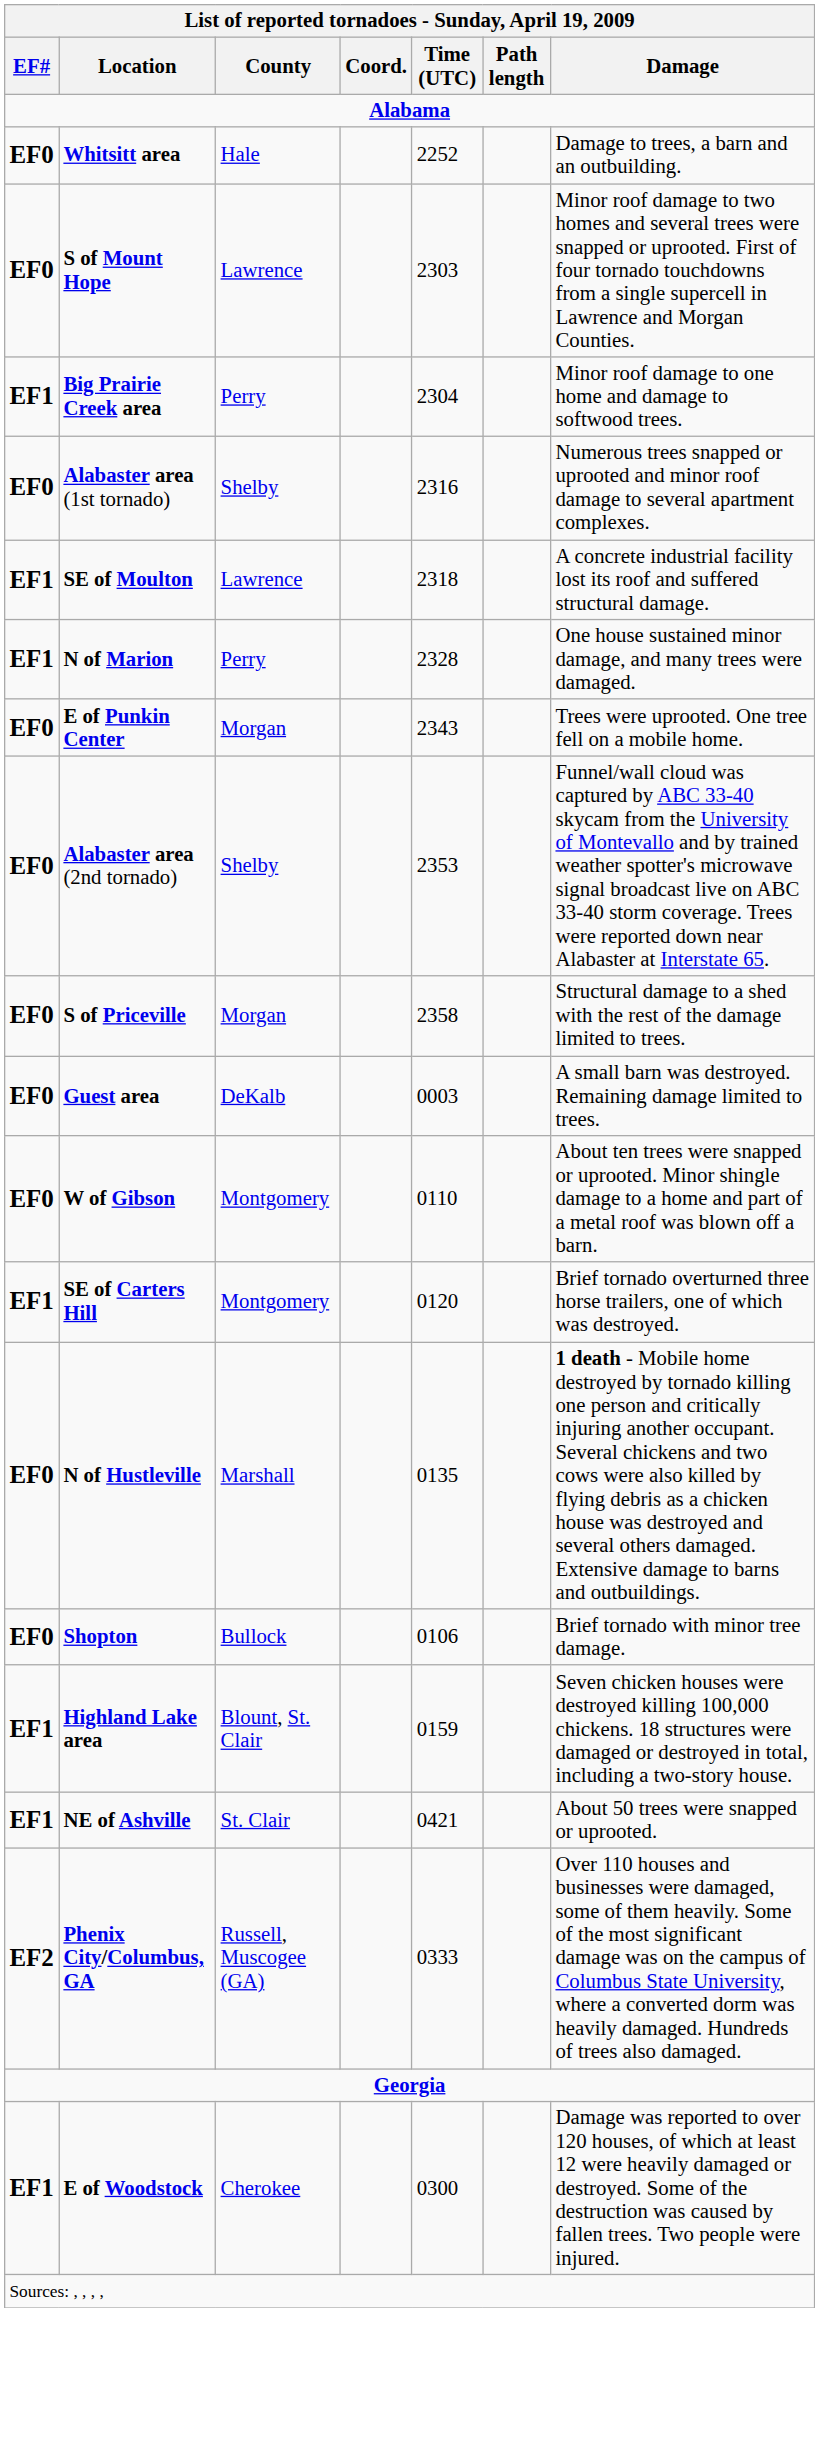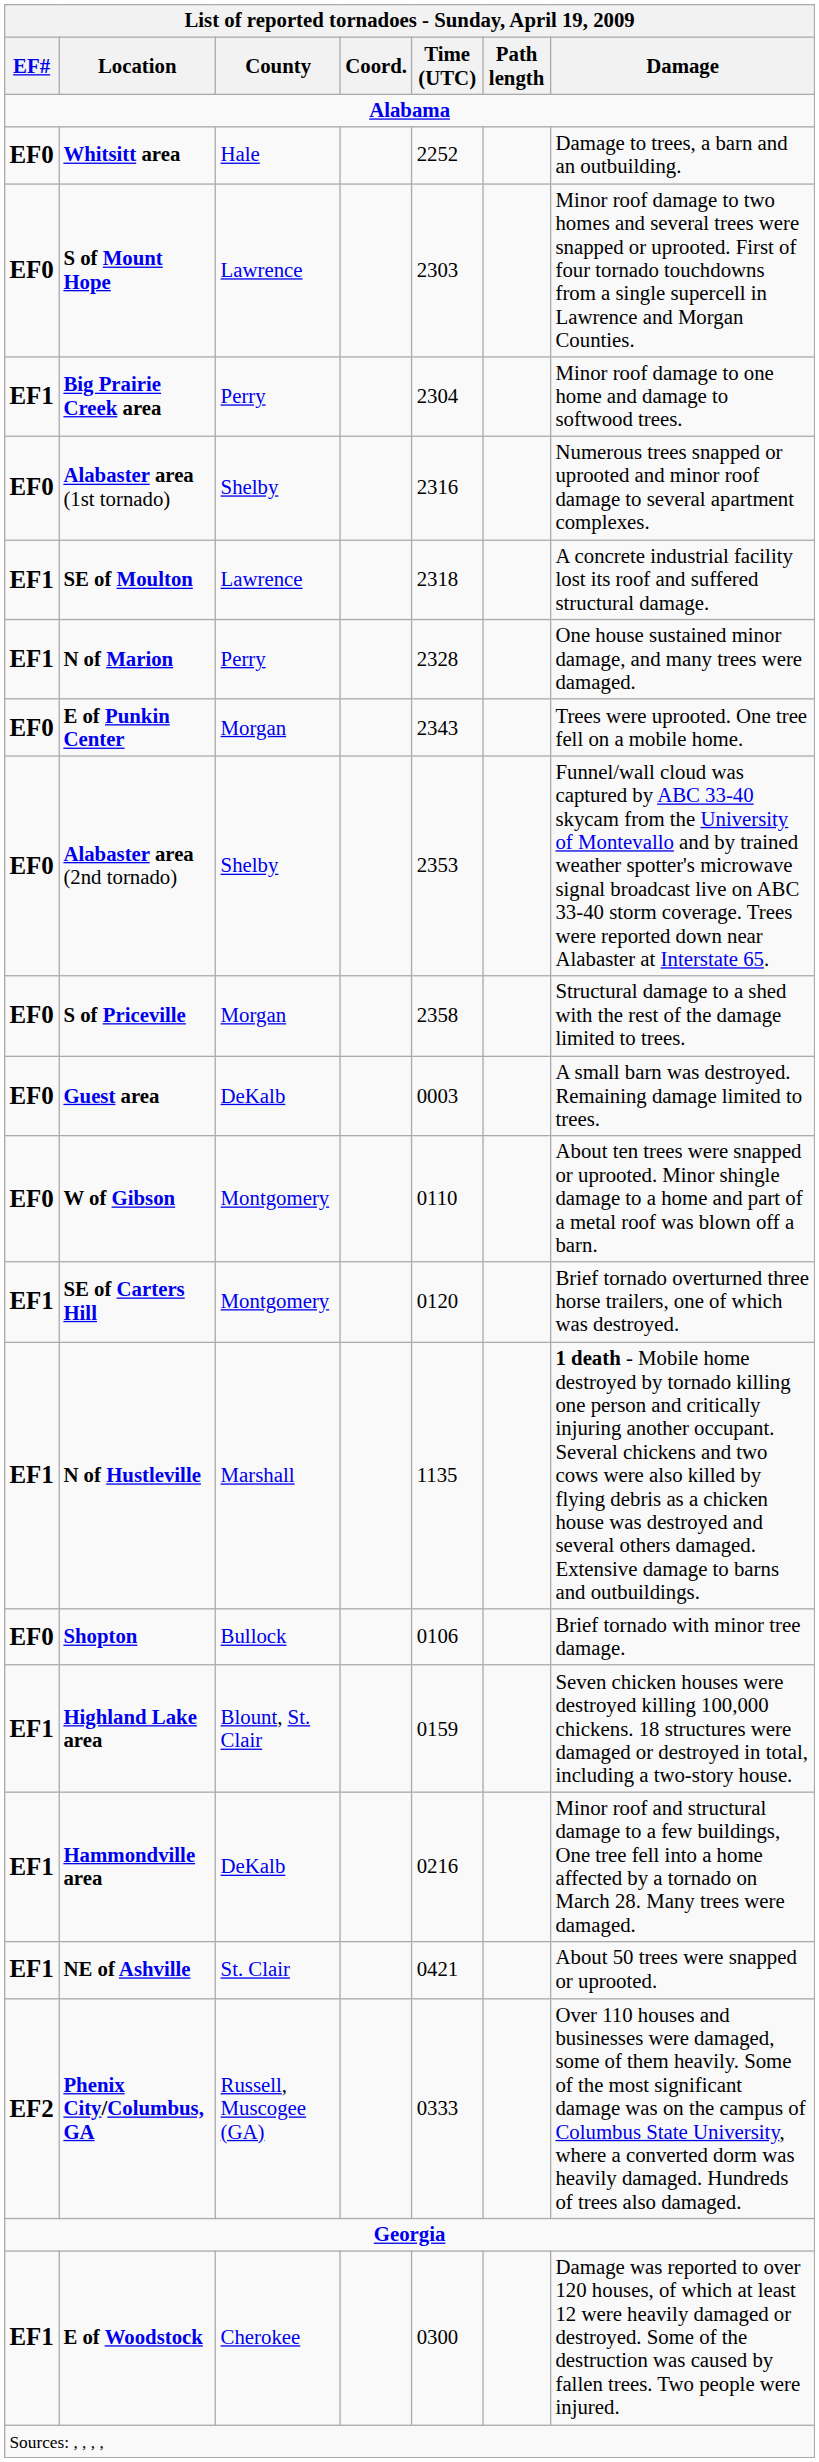N of Hustleville | EF#: EF0 -> EF1
N of Hustleville | Time (UTC): 0135 -> 1135
+ row: EF1 | Hammondville area | DeKalb | 0216 | Minor roof and structural damage to a few buildings, One tree fell into a home affected by a tornado on March 28. Many trees were damaged.
